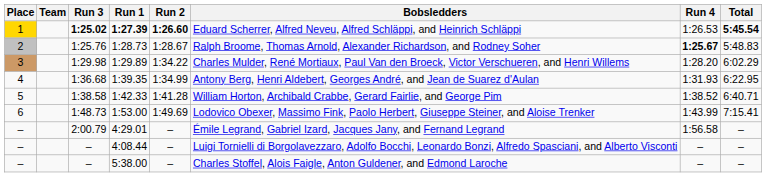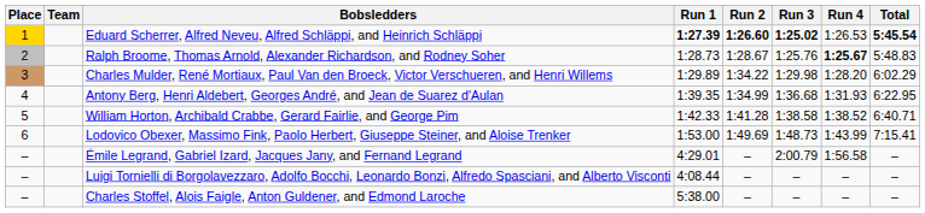columns swapped: Bobsledders <-> Run 3
